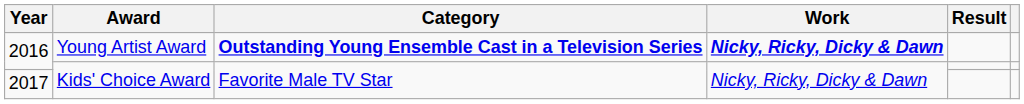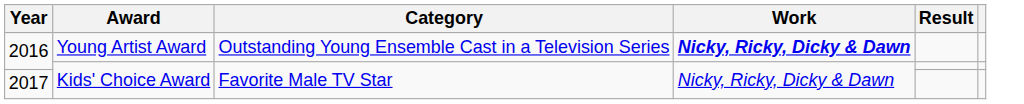2016 / Young Artist Award | Category: bold -> normal
